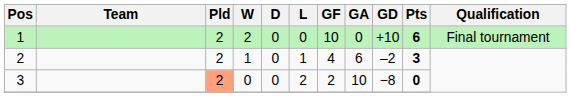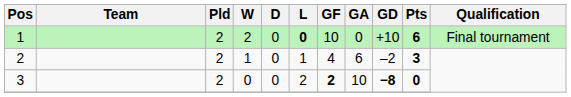row 2 | L: normal -> bold
row 4 | Pld: lightsalmon background -> no background
row 4 | GF: normal -> bold
row 4 | GD: normal -> bold
